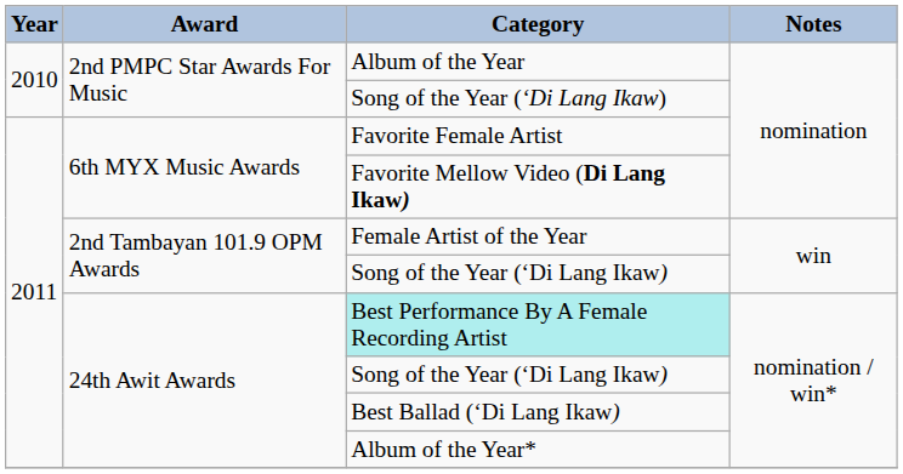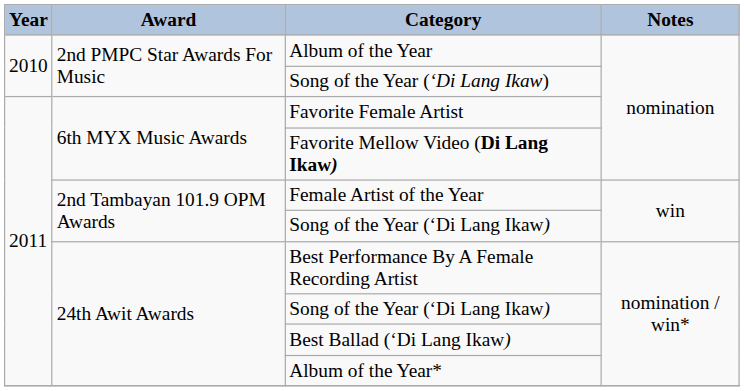Best Performance By A Female Recording Artist | Category: paleturquoise background -> no background
